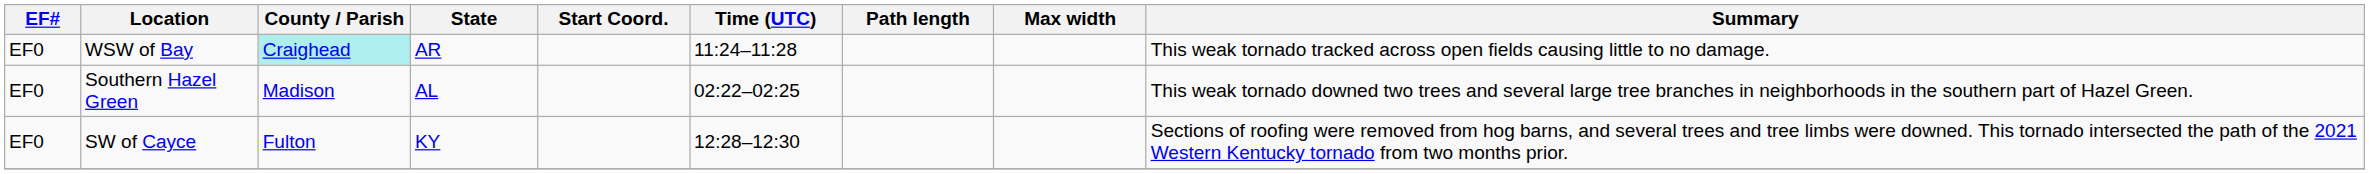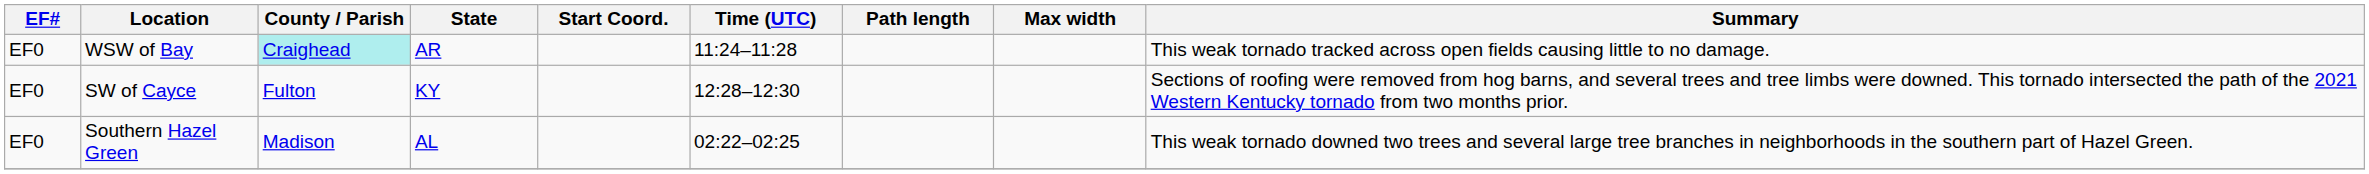rows swapped: SW of Cayce <-> Southern Hazel Green
